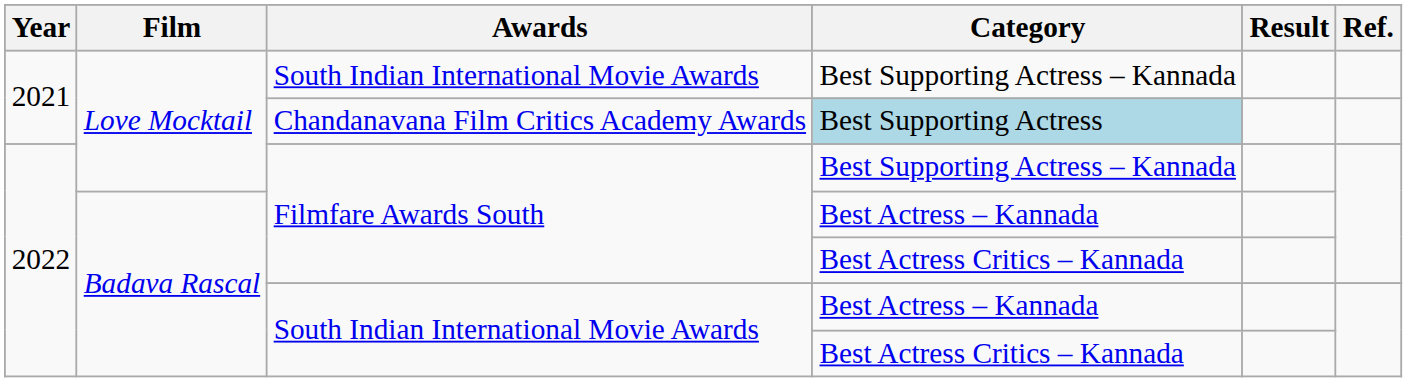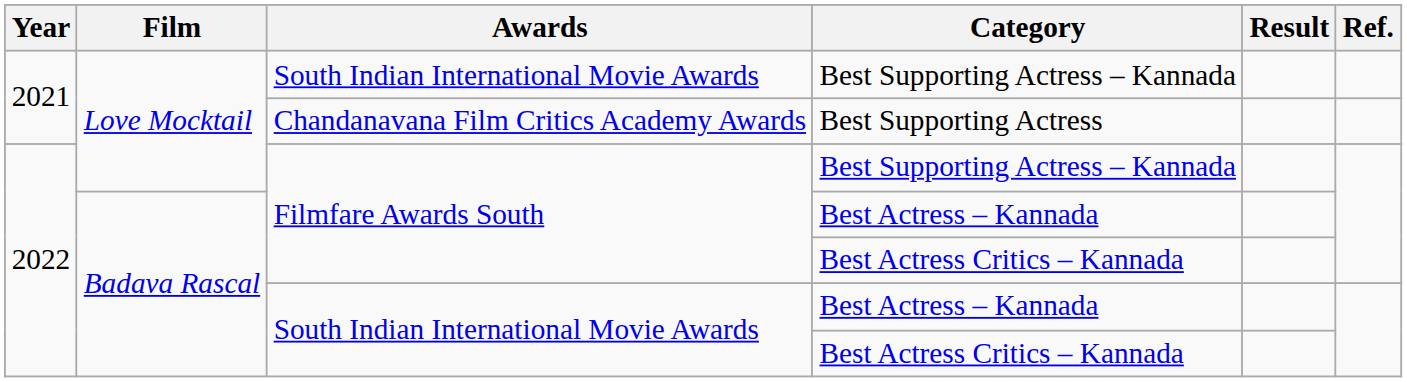Best Supporting Actress | Category: lightblue background -> no background
